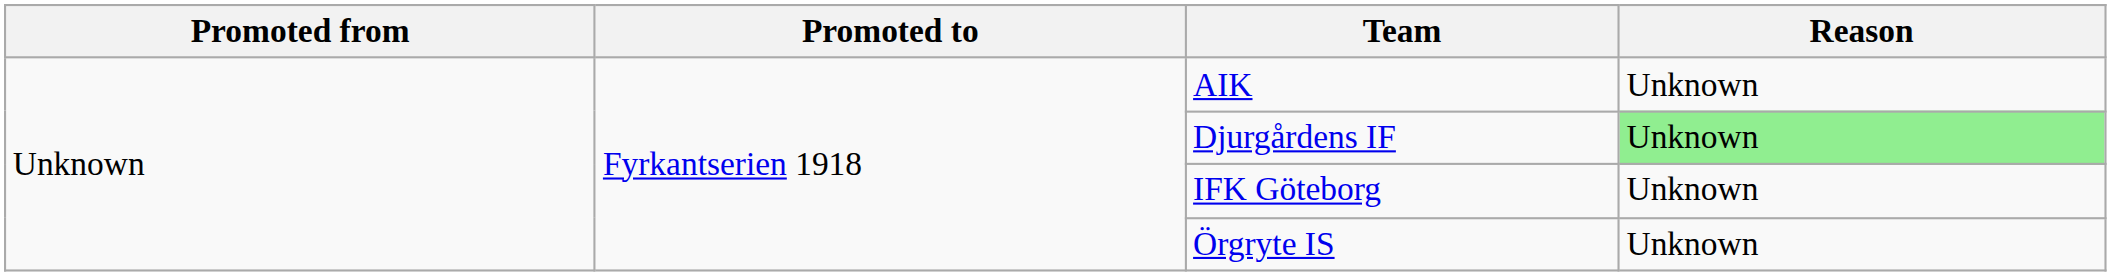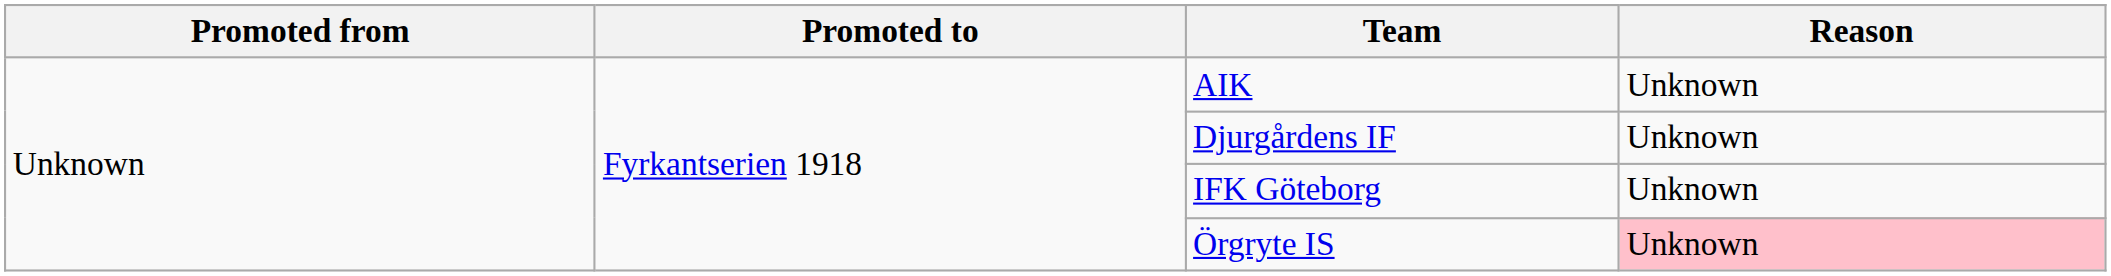Djurgårdens IF | Reason: lightgreen background -> no background
Örgryte IS | Reason: no background -> pink background
